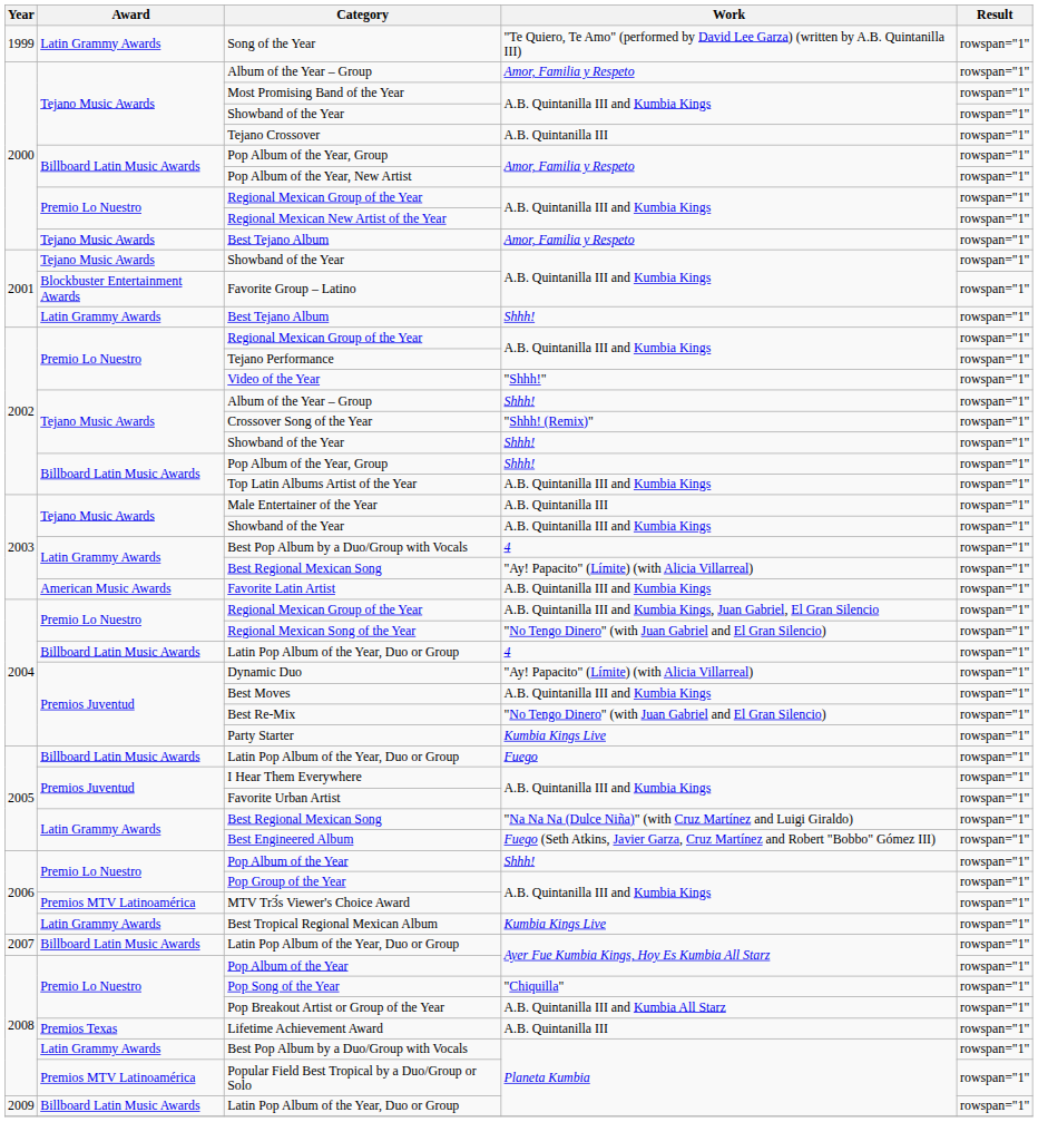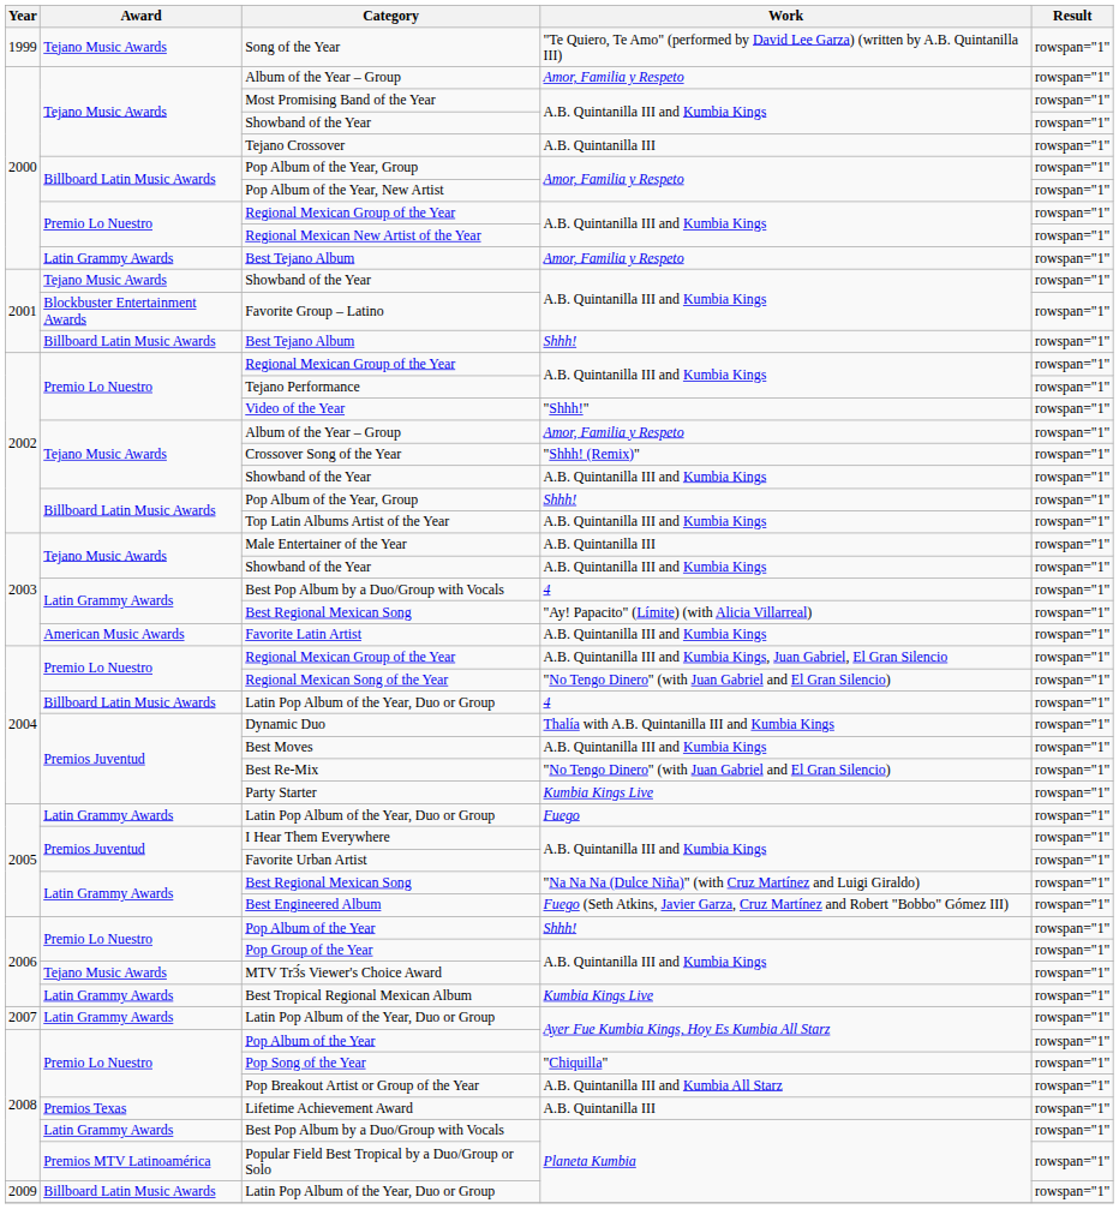Song of the Year | Award: Latin Grammy Awards -> Tejano Music Awards
2000 / Best Tejano Album | Award: Tejano Music Awards -> Latin Grammy Awards
2001 / Best Tejano Album | Award: Latin Grammy Awards -> Billboard Latin Music Awards
2002 / Album of the Year – Group | Work: Shhh! -> Amor, Familia y Respeto
2002 / Showband of the Year | Work: Shhh! -> A.B. Quintanilla III and Kumbia Kings
Dynamic Duo | Work: "Ay! Papacito" (Límite) (with Alicia Villarreal) -> Thalía with A.B. Quintanilla III and Kumbia Kings
2005 / Latin Pop Album of the Year, Duo or Group | Award: Billboard Latin Music Awards -> Latin Grammy Awards
MTV Tr3́s Viewer's Choice Award | Award: Premios MTV Latinoamérica -> Tejano Music Awards
2007 / Latin Pop Album of the Year, Duo or Group | Award: Billboard Latin Music Awards -> Latin Grammy Awards
